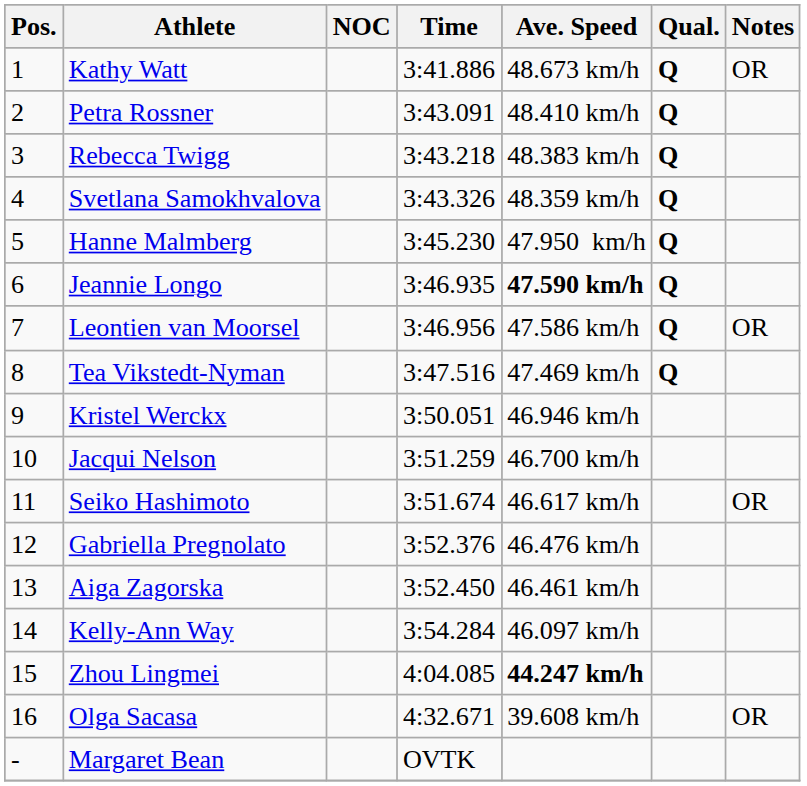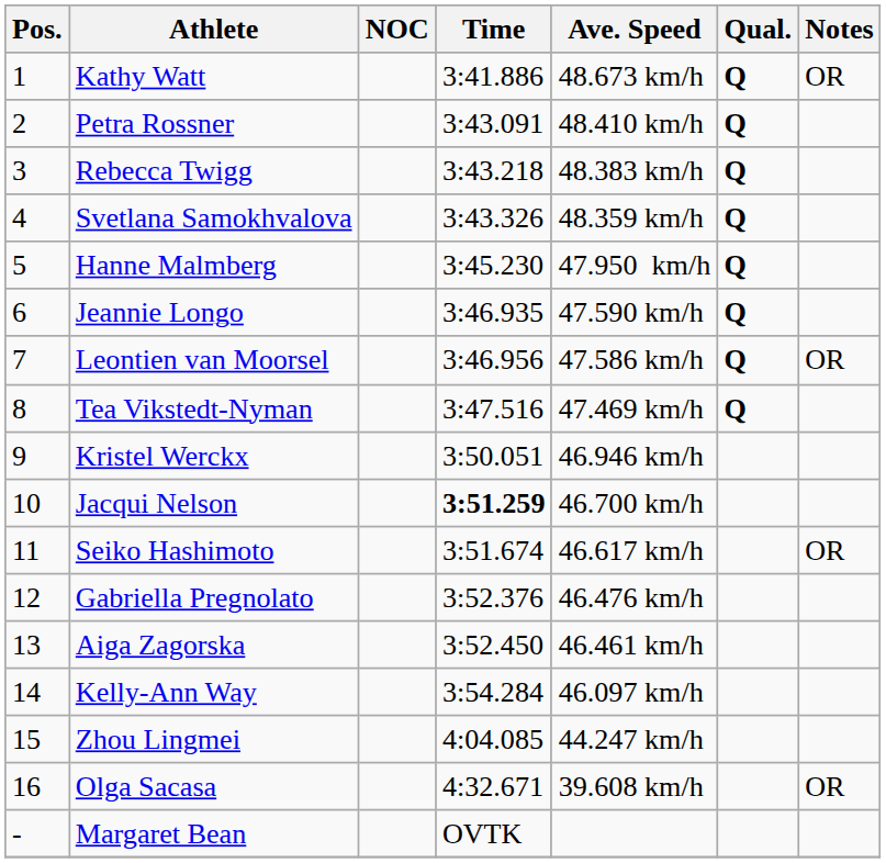Jeannie Longo | Ave. Speed: bold -> normal
Jacqui Nelson | Time: normal -> bold
Zhou Lingmei | Ave. Speed: bold -> normal
